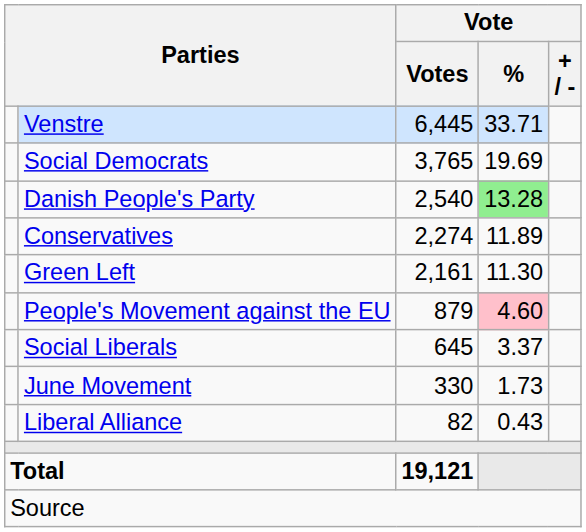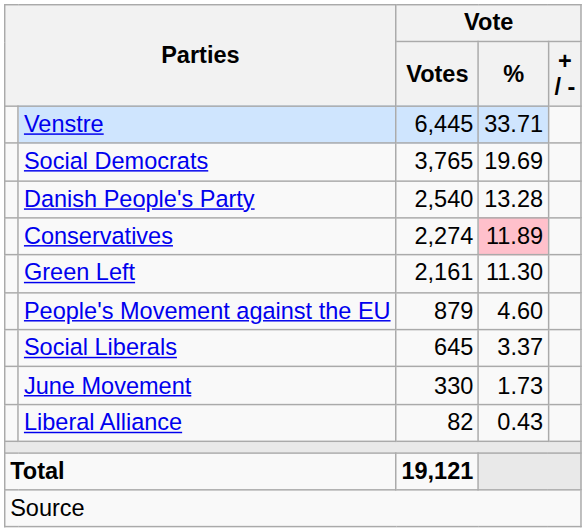Danish People's Party | Vote / %: lightgreen background -> no background
Conservatives | Vote / %: no background -> pink background
People's Movement against the EU | Vote / %: pink background -> no background
